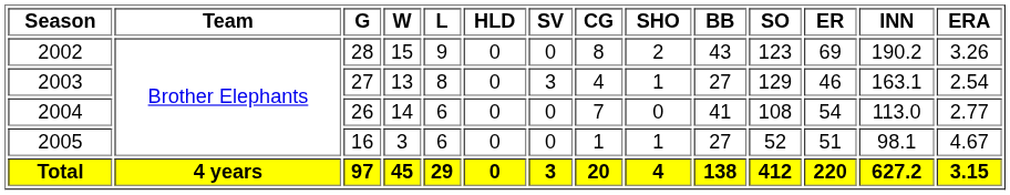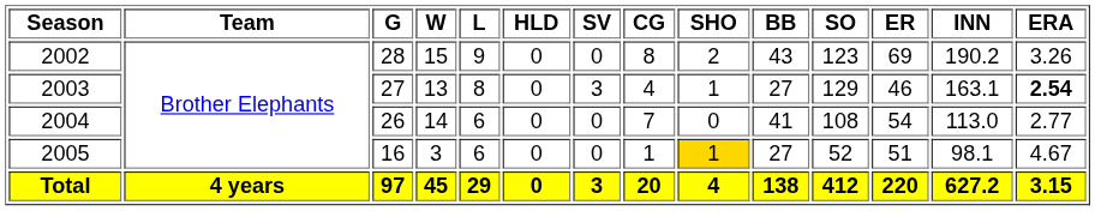2003 | ERA: normal -> bold
2005 | SHO: no background -> gold background
